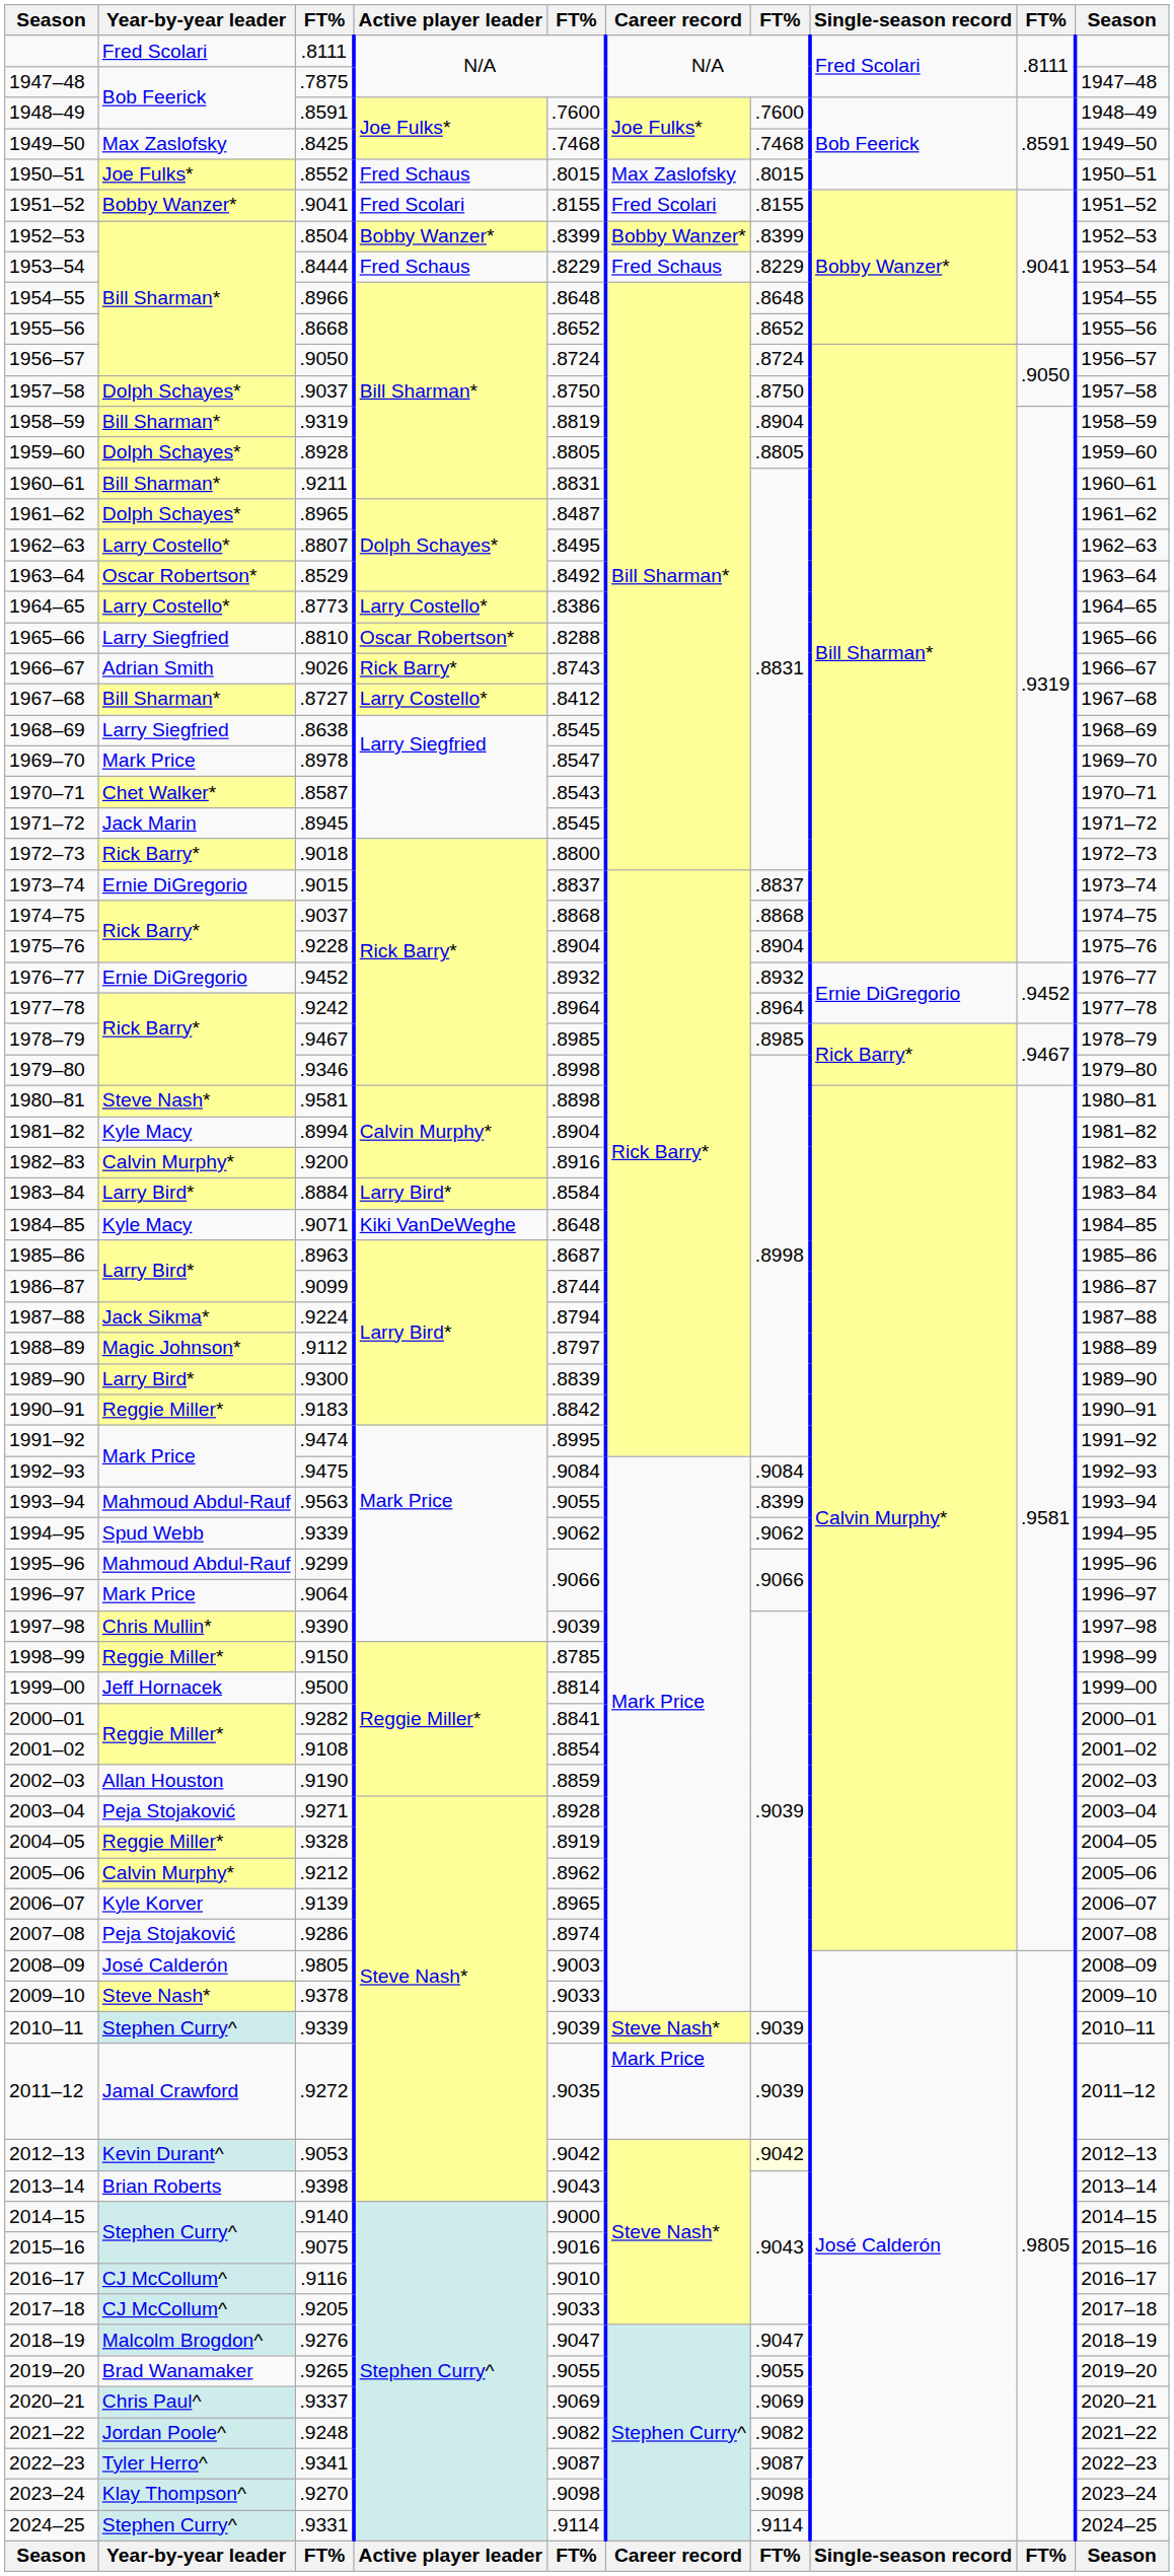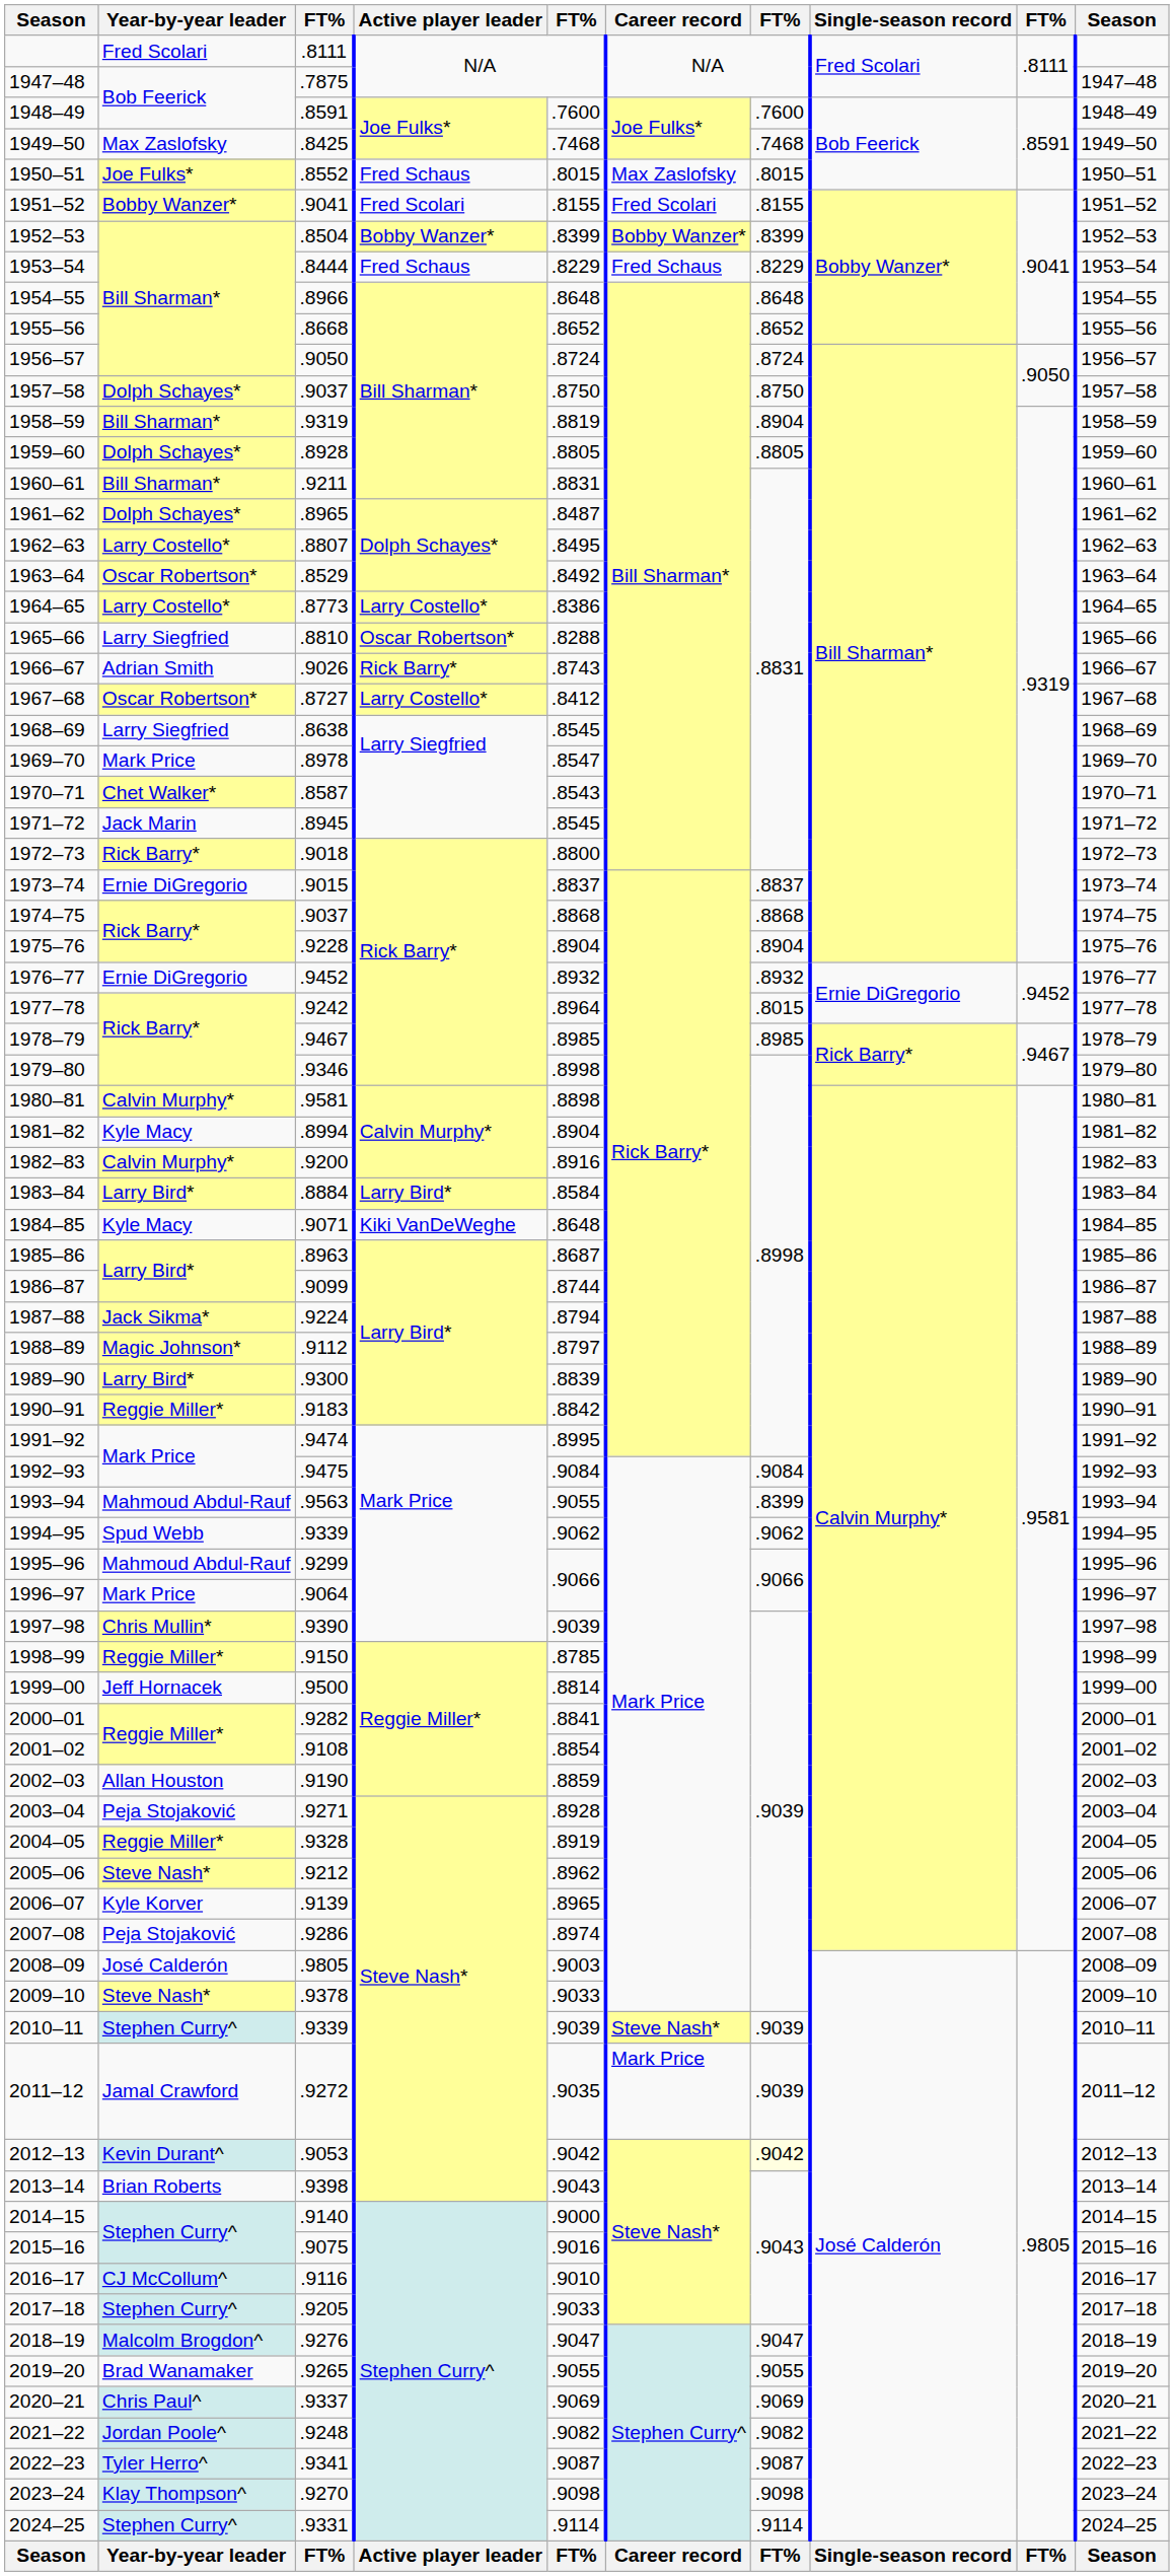row 23 | Year-by-year leader: Bill Sharman* -> Oscar Robertson*
row 33 | column 7: .8964 -> .8015
row 36 | Year-by-year leader: Steve Nash* -> Calvin Murphy*
row 61 | Year-by-year leader: Calvin Murphy* -> Steve Nash*
row 73 | Year-by-year leader: CJ McCollum^ -> Stephen Curry^
